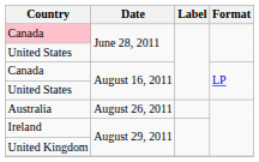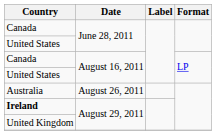Canada / June 28, 2011 | Country: pink background -> no background
Ireland | Country: normal -> bold
